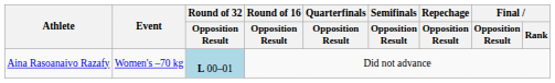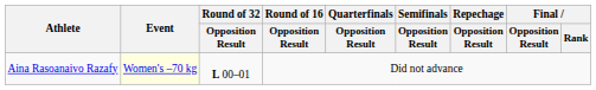Aina Rasoanaivo Razafy | Event: no background -> lightyellow background
Aina Rasoanaivo Razafy | Round of 32 / Opposition Result: lightblue background -> no background
